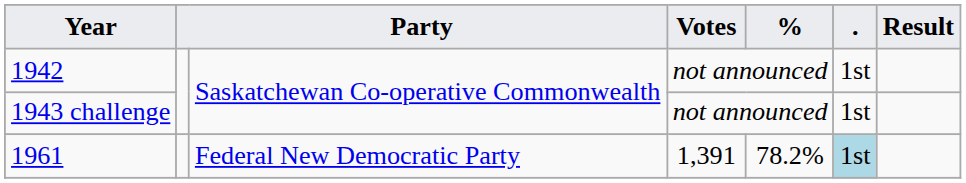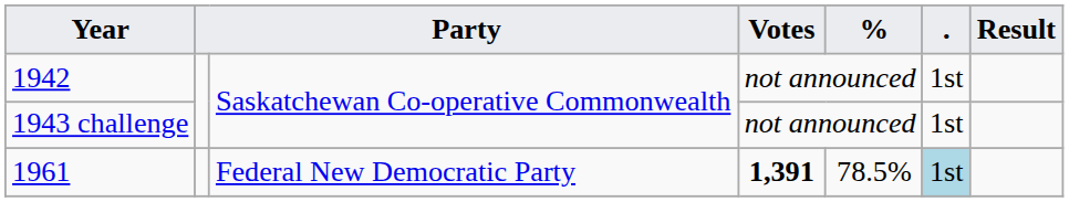1961 | Votes: normal -> bold
1961 | %: 78.2% -> 78.5%
